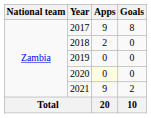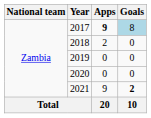2017 | Apps: normal -> bold
2017 | Goals: no background -> lightblue background
2020 | Apps: lightyellow background -> no background
2021 | Goals: normal -> bold
